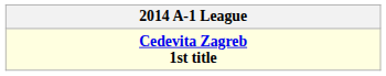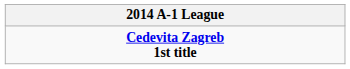row 2 | column 1: lightyellow background -> no background
